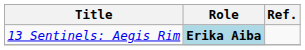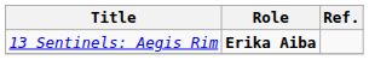13 Sentinels: Aegis Rim | Role: lightblue background -> no background
